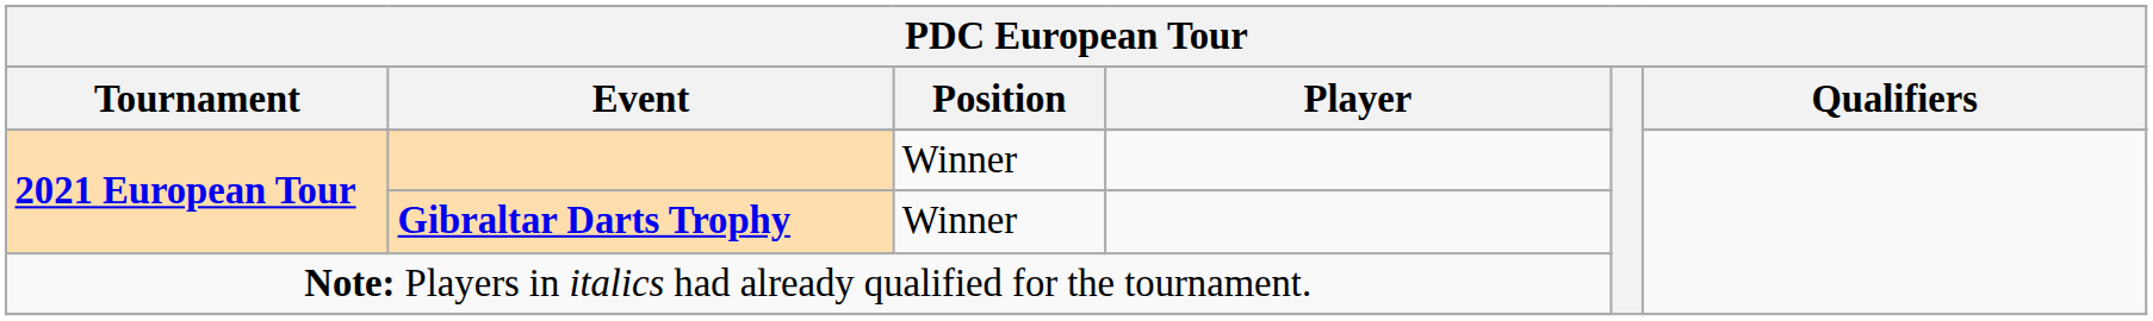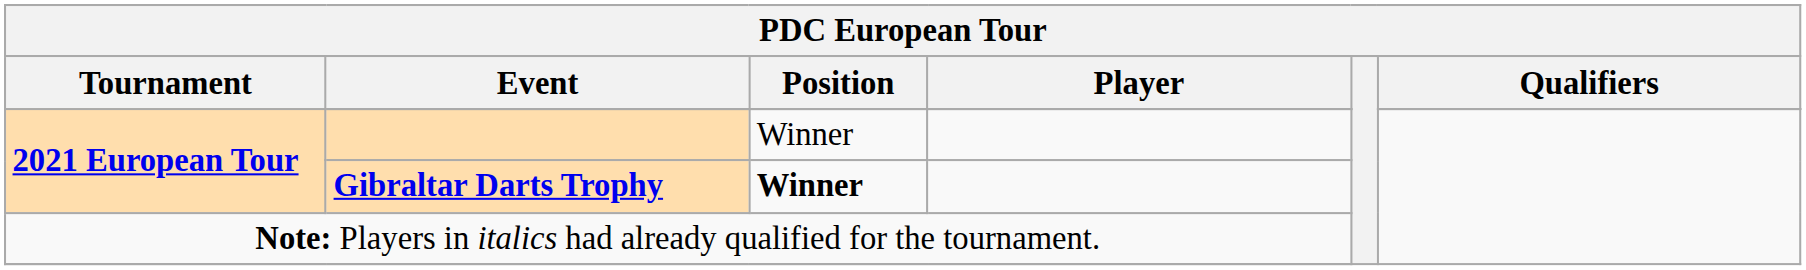Gibraltar Darts Trophy | Position: normal -> bold
